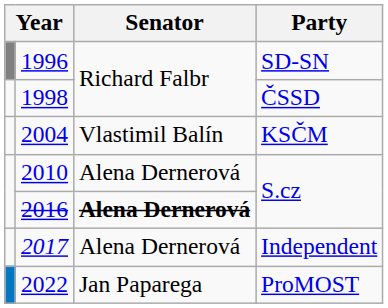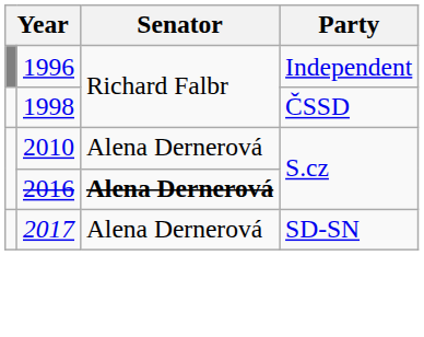1996 | Party: SD-SN -> Independent
- row: 2004 | Vlastimil Balín | KSČM
2017 | Party: Independent -> SD-SN
- row: 2022 | Jan Paparega | ProMOST
